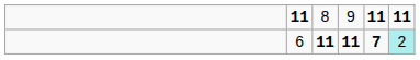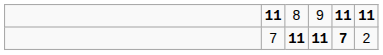row 2 | column 2: 6 -> 7
row 2 | column 6: paleturquoise background -> no background
